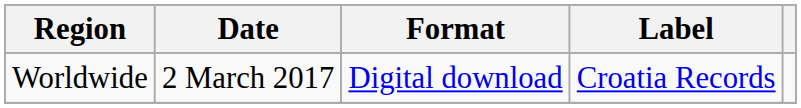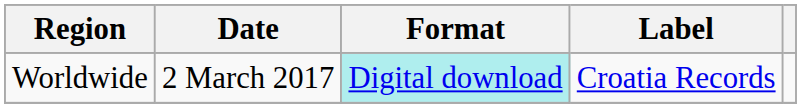Worldwide | Format: no background -> paleturquoise background
